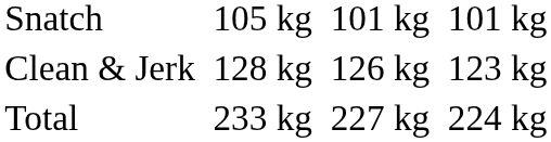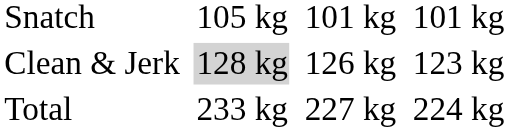Clean & Jerk | column 2: no background -> lightgrey background
